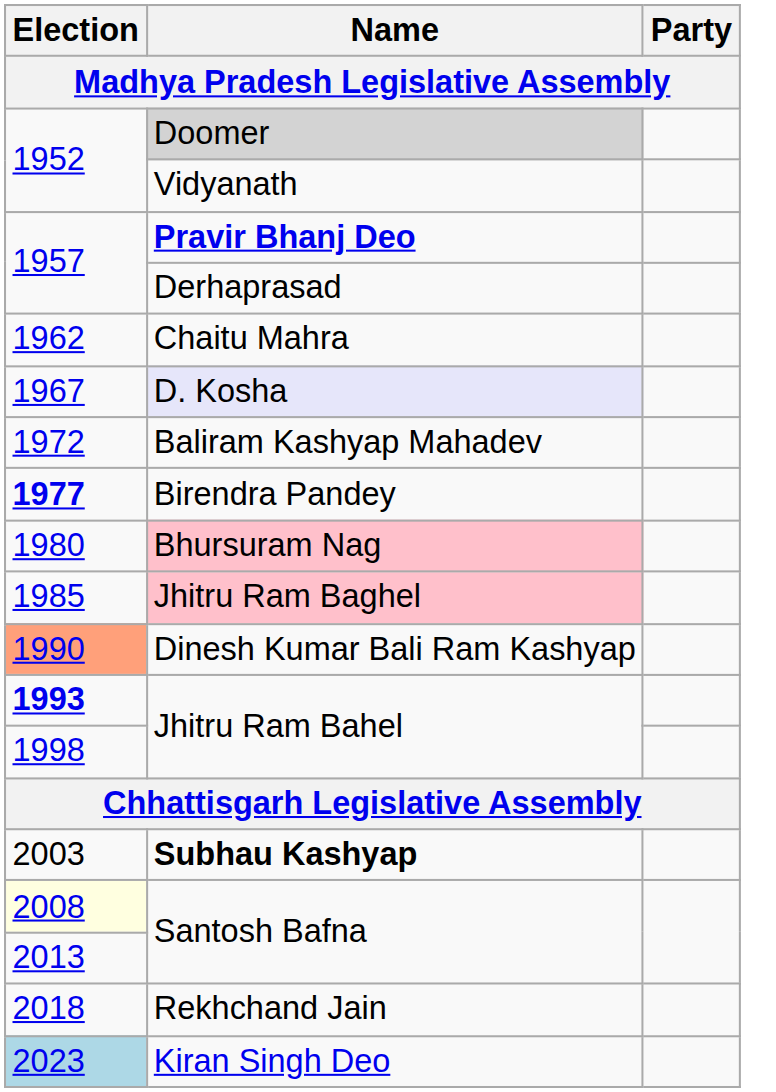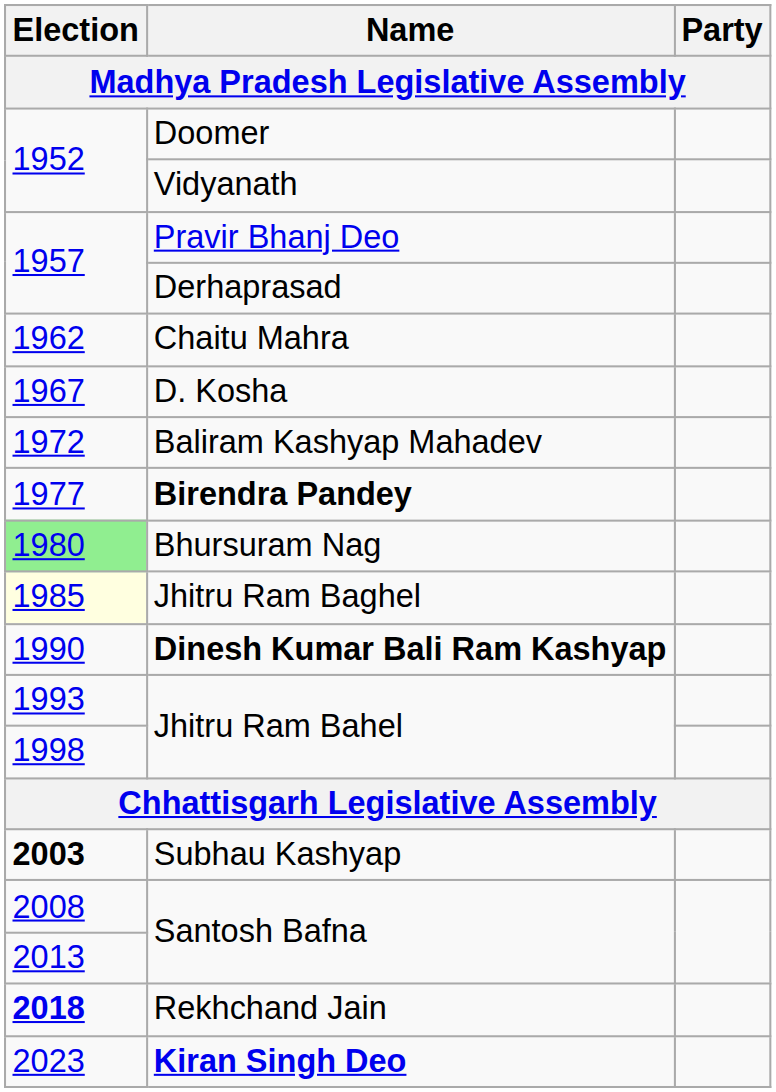1952 / Doomer | Name: lightgrey background -> no background
1957 / Pravir Bhanj Deo | Name: bold -> normal
1967 | Name: lavender background -> no background
1977 | Election: bold -> normal
1977 | Name: normal -> bold
1980 | Election: no background -> lightgreen background
1980 | Name: pink background -> no background
1985 | Election: no background -> lightyellow background
1985 | Name: pink background -> no background
1990 | Election: lightsalmon background -> no background
1990 | Name: normal -> bold
1993 | Election: bold -> normal
2003 | Election: normal -> bold
2003 | Name: bold -> normal
2008 | Election: lightyellow background -> no background
2018 | Election: normal -> bold
2023 | Election: lightblue background -> no background
2023 | Name: normal -> bold
